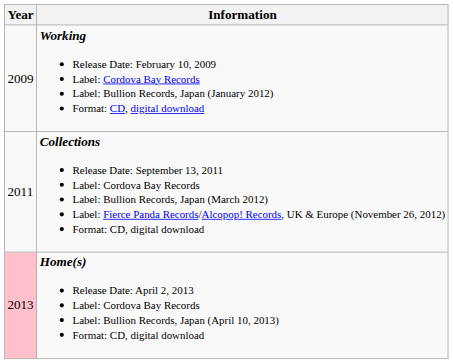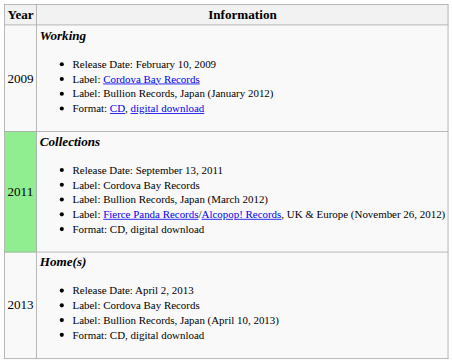row 3 | Year: no background -> lightgreen background
row 4 | Year: pink background -> no background
